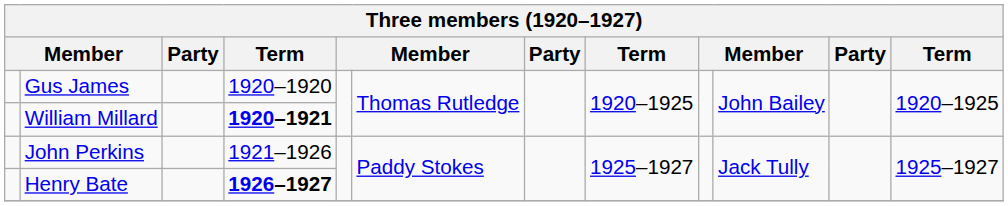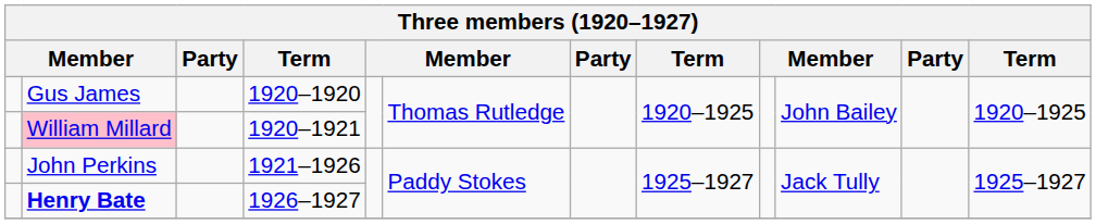William Millard | column 2: no background -> pink background
William Millard | column 4: bold -> normal
Henry Bate | column 2: normal -> bold
Henry Bate | column 4: bold -> normal
